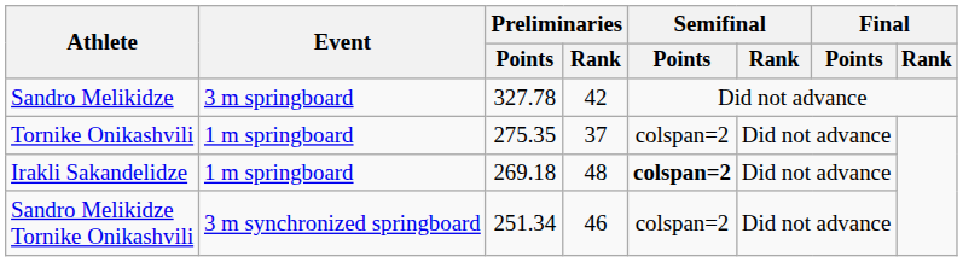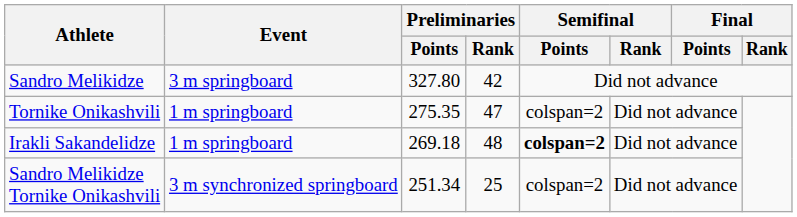Sandro Melikidze | Preliminaries / Points: 327.78 -> 327.80
Tornike Onikashvili | Preliminaries / Rank: 37 -> 47
Sandro Melikidze Tornike Onikashvili | Preliminaries / Rank: 46 -> 25
